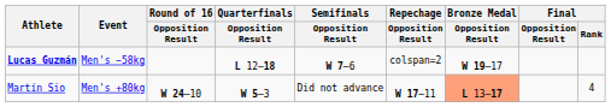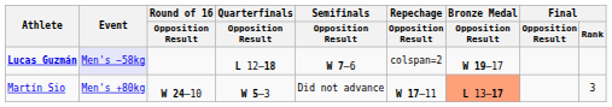Lucas Guzmán | Event: no background -> lavender background
Martín Sio | Final / Rank: 4 -> 3
